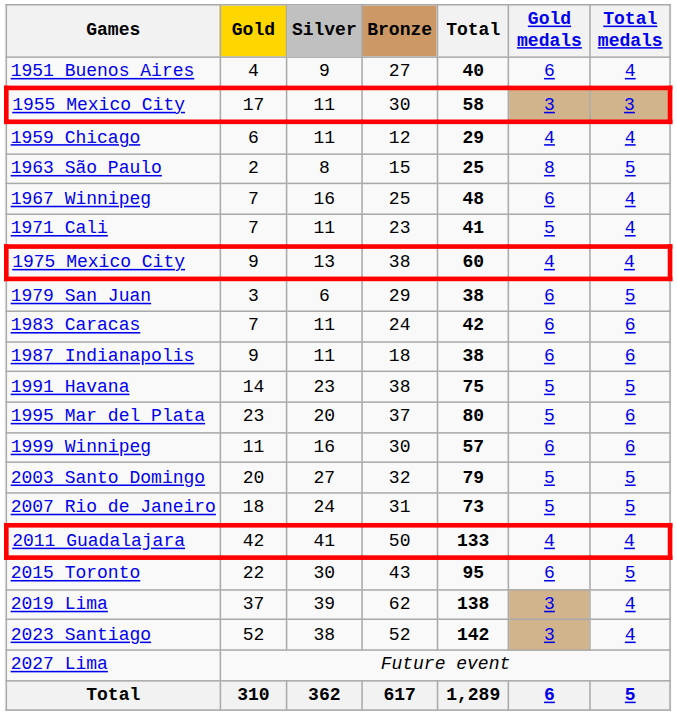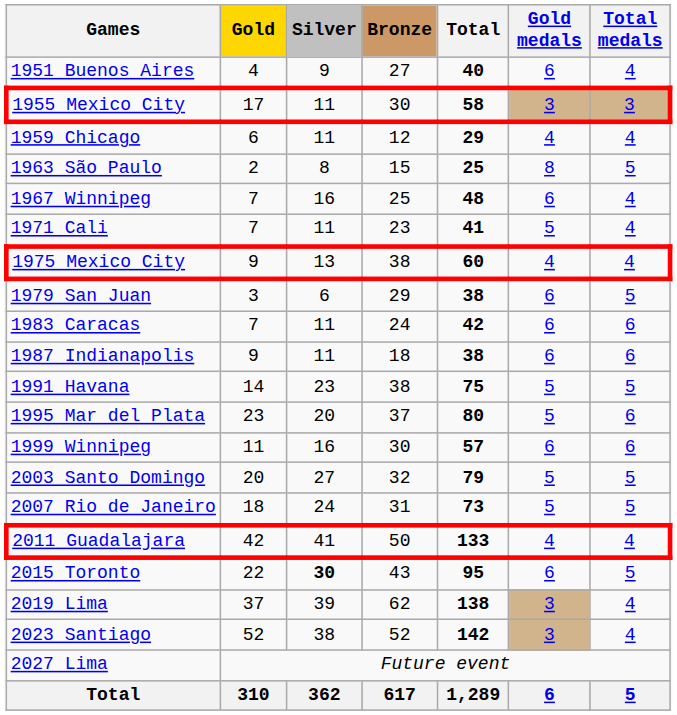2015 Toronto | Silver: normal -> bold
